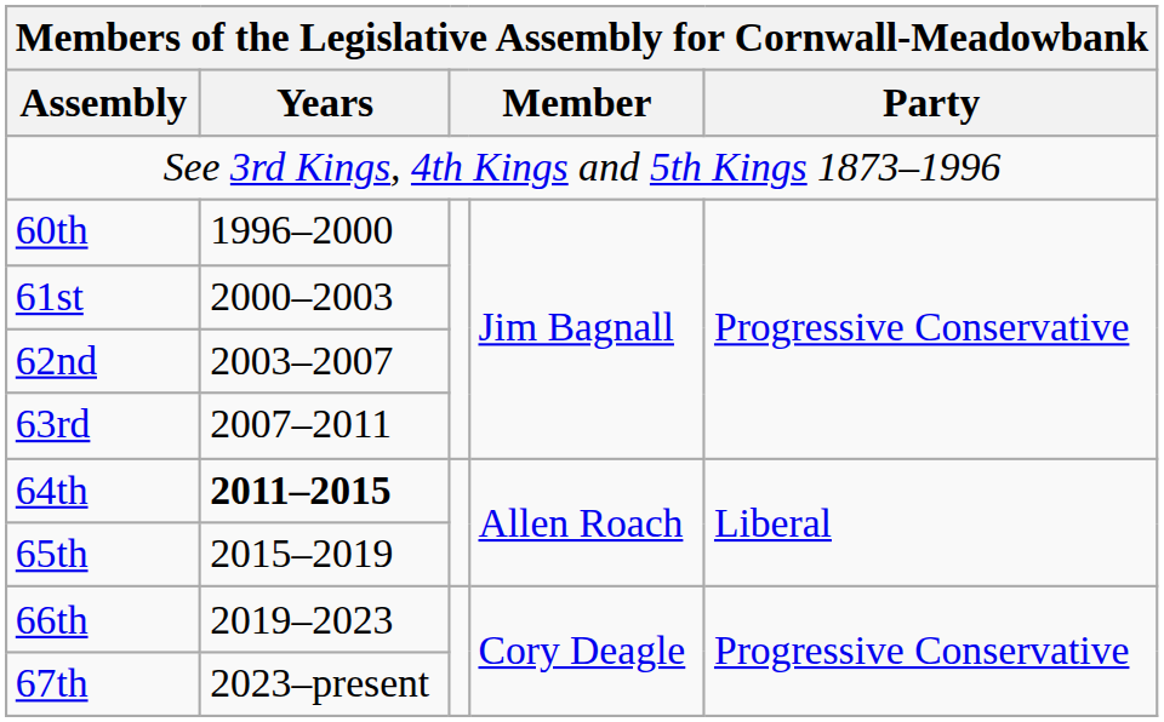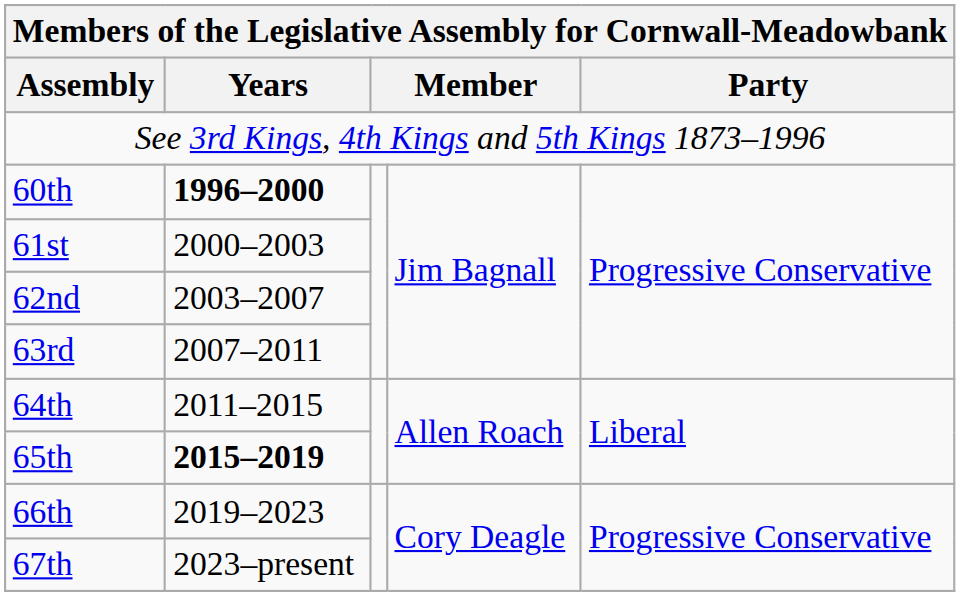60th | Years: normal -> bold
64th | Years: bold -> normal
65th | Years: normal -> bold
